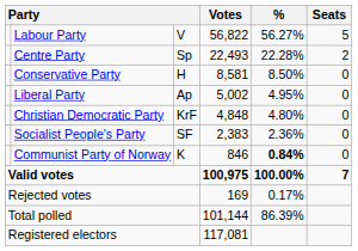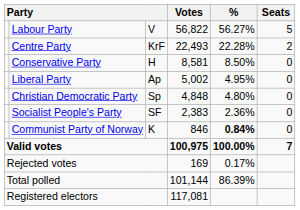Centre Party | column 3: Sp -> KrF
Christian Democratic Party | column 3: KrF -> Sp
